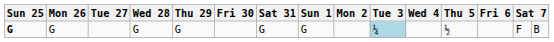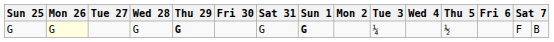row 2 | Sun 25: bold -> normal
row 2 | Mon 26: no background -> lightyellow background
row 2 | Thu 29: normal -> bold
row 2 | Sun 1: normal -> bold
row 2 | Tue 3: lightblue background -> no background
